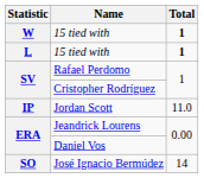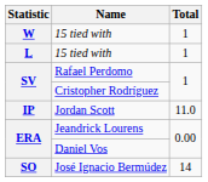W / 15 tied with | Total: bold -> normal
L / 15 tied with | Total: bold -> normal
